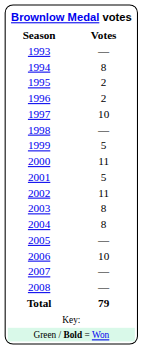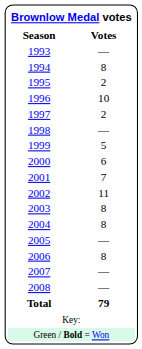1996 | Votes: 2 -> 10
1997 | Votes: 10 -> 2
2000 | Votes: 11 -> 6
2001 | Votes: 5 -> 7
2006 | Votes: 10 -> 8
